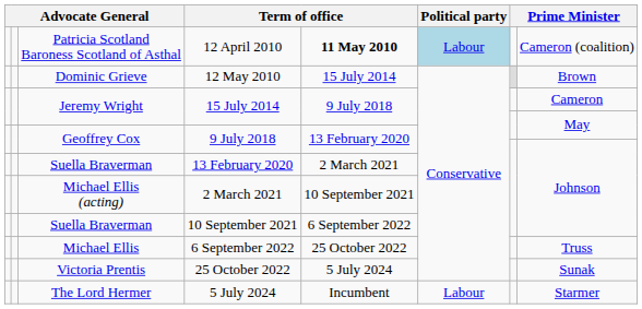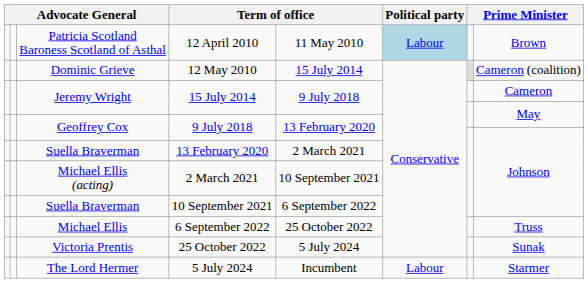12 April 2010 | column 5: bold -> normal
12 April 2010 | column 8: Cameron (coalition) -> Brown
12 May 2010 | column 8: Brown -> Cameron (coalition)
